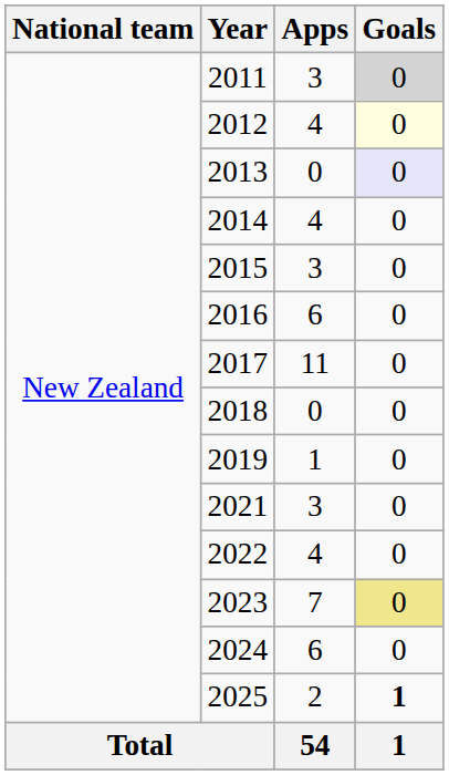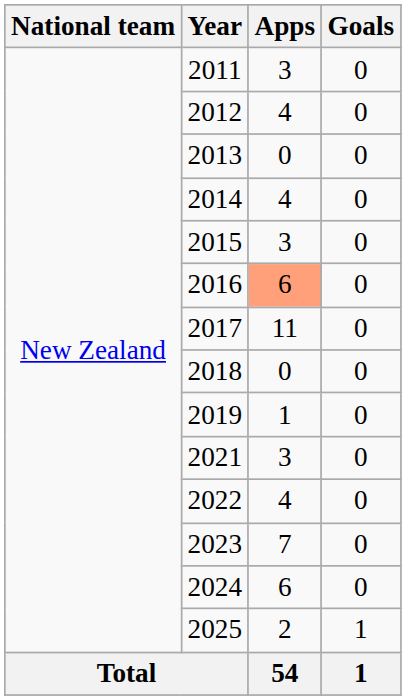2011 | Goals: lightgrey background -> no background
2012 | Goals: lightyellow background -> no background
2013 | Goals: lavender background -> no background
2016 | Apps: no background -> lightsalmon background
2023 | Goals: khaki background -> no background
2025 | Goals: bold -> normal
